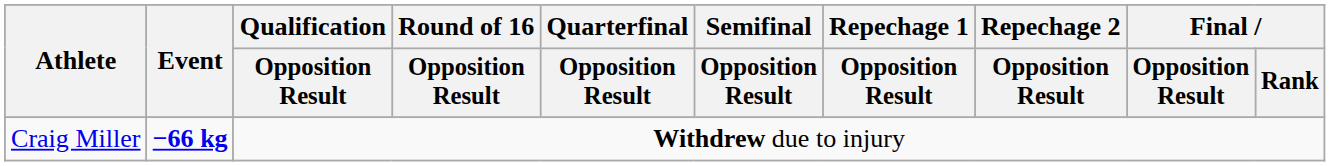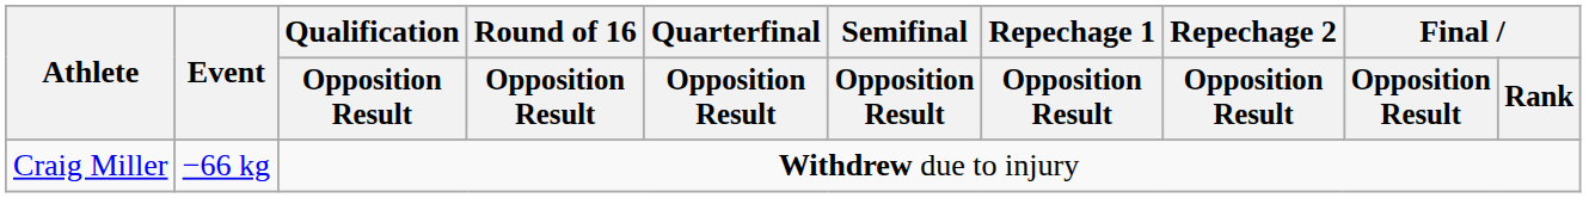Craig Miller | Event: bold -> normal
